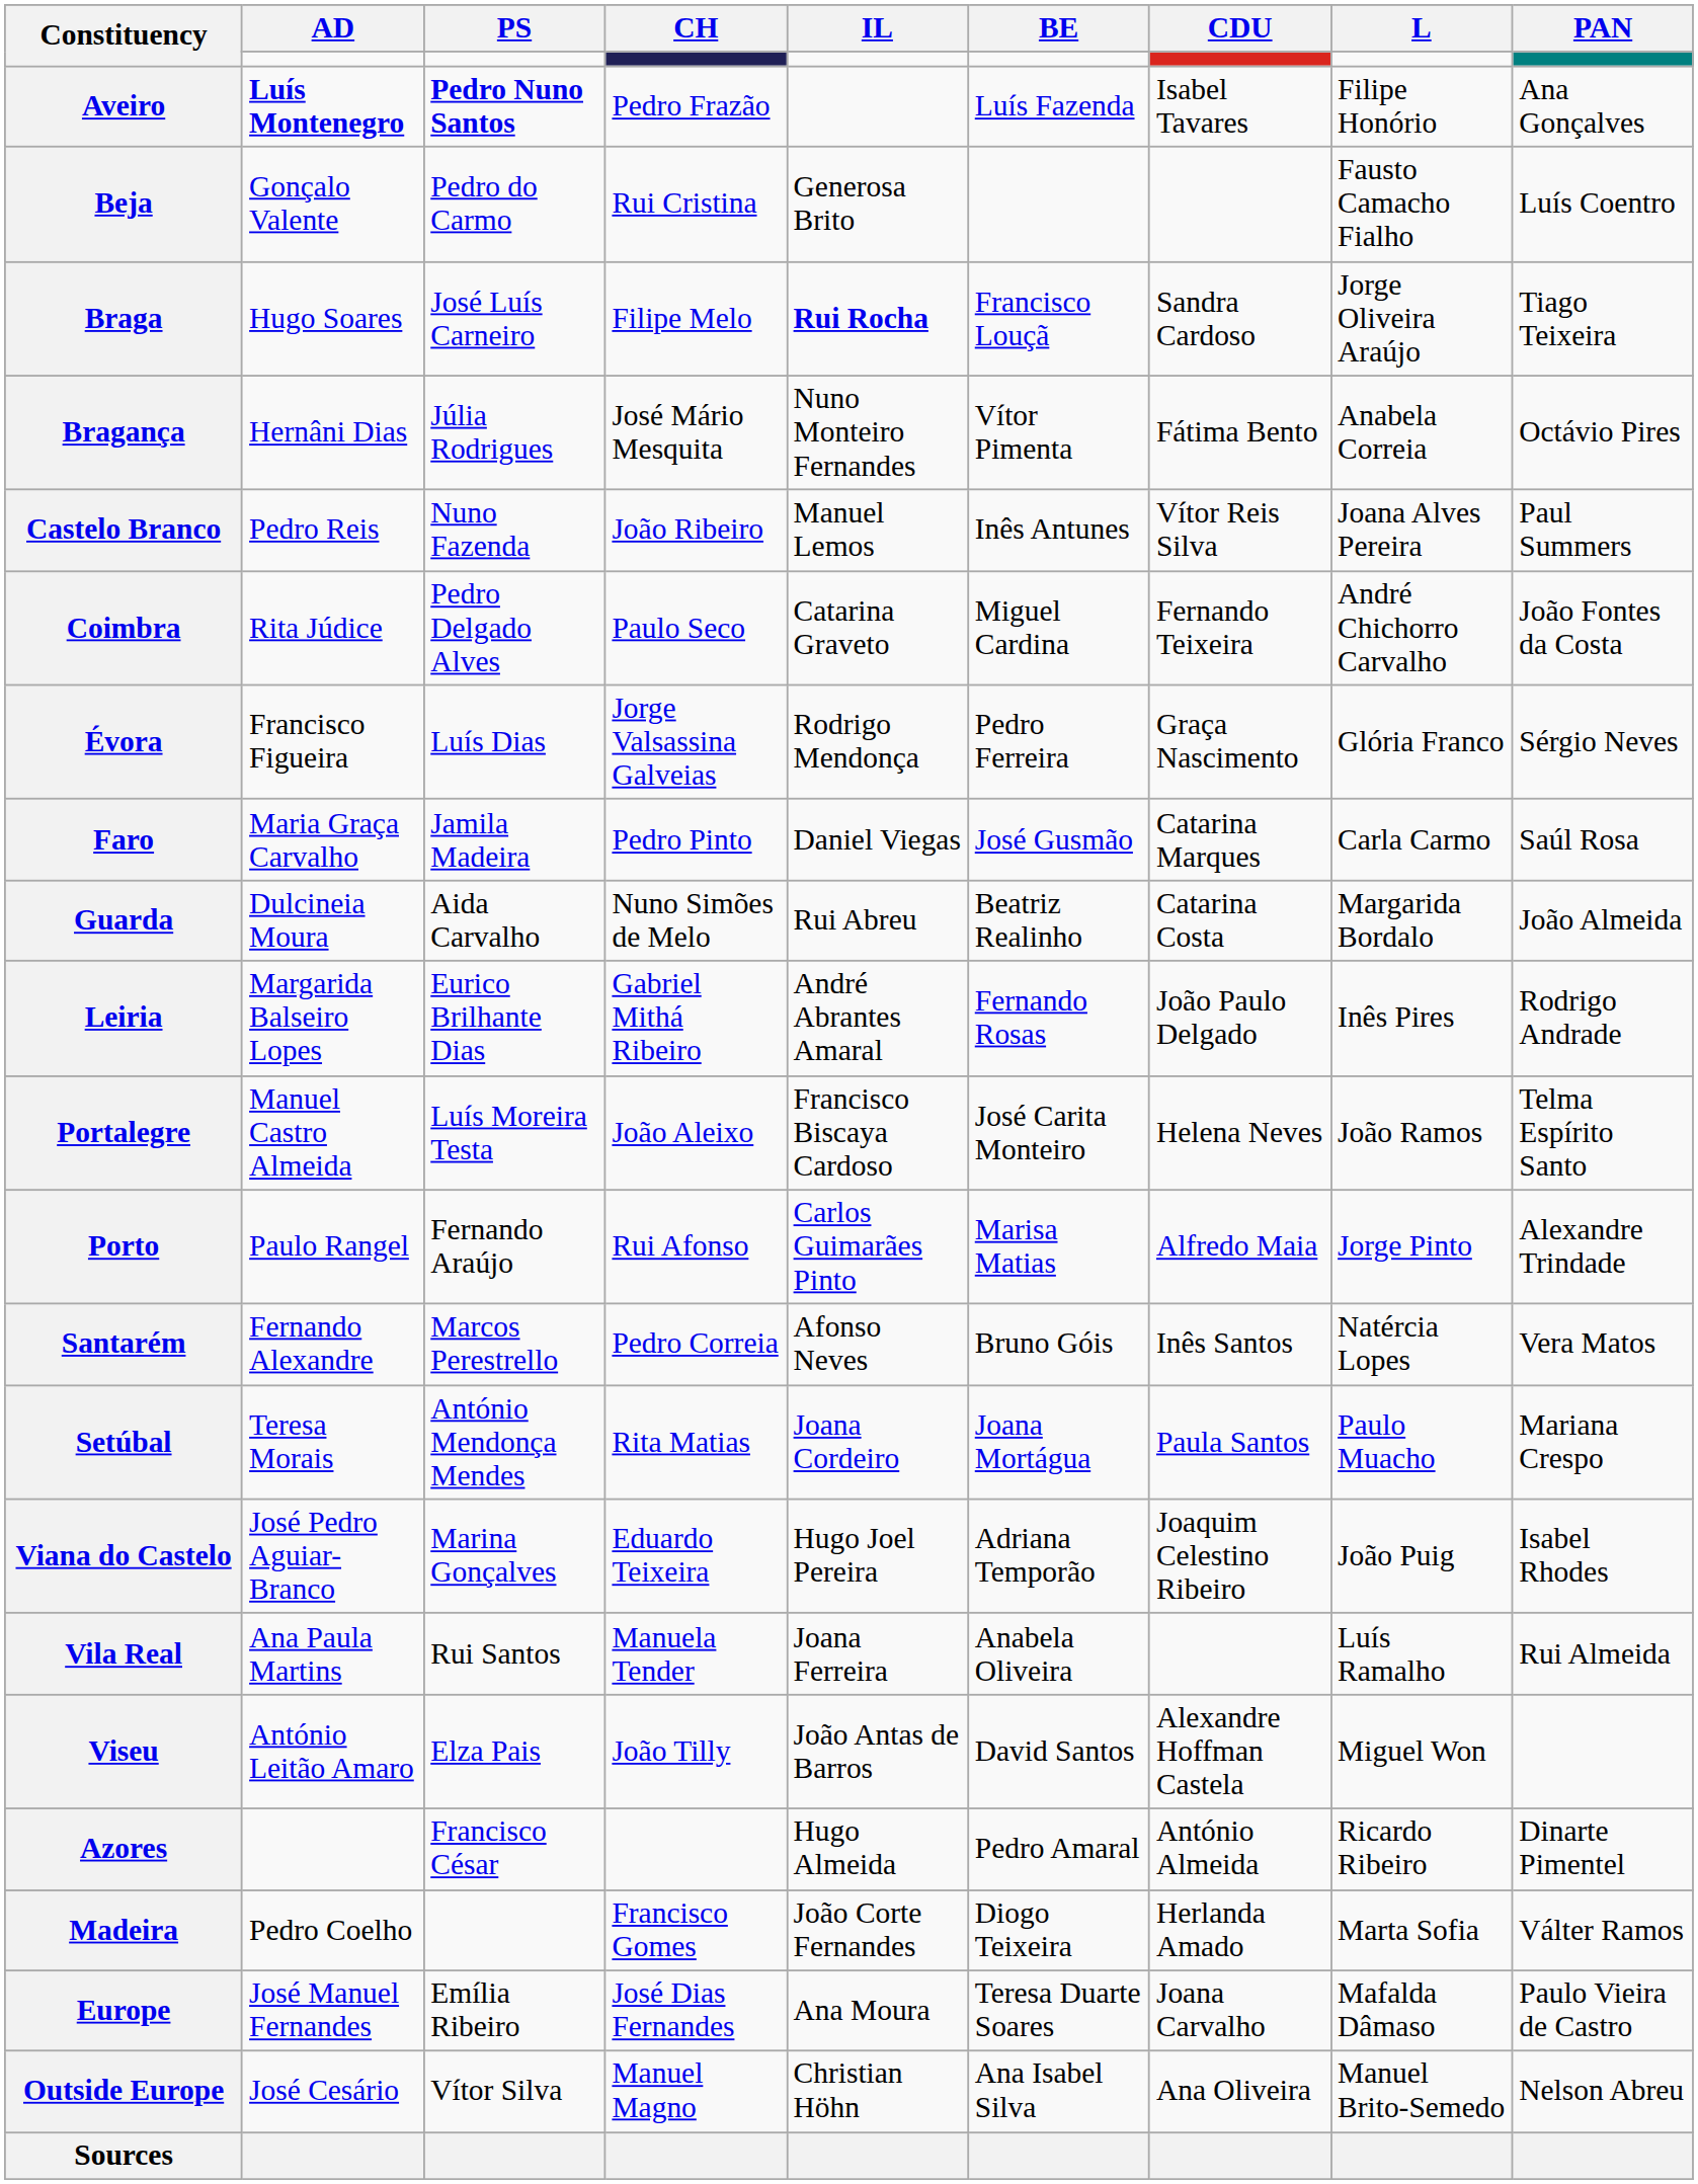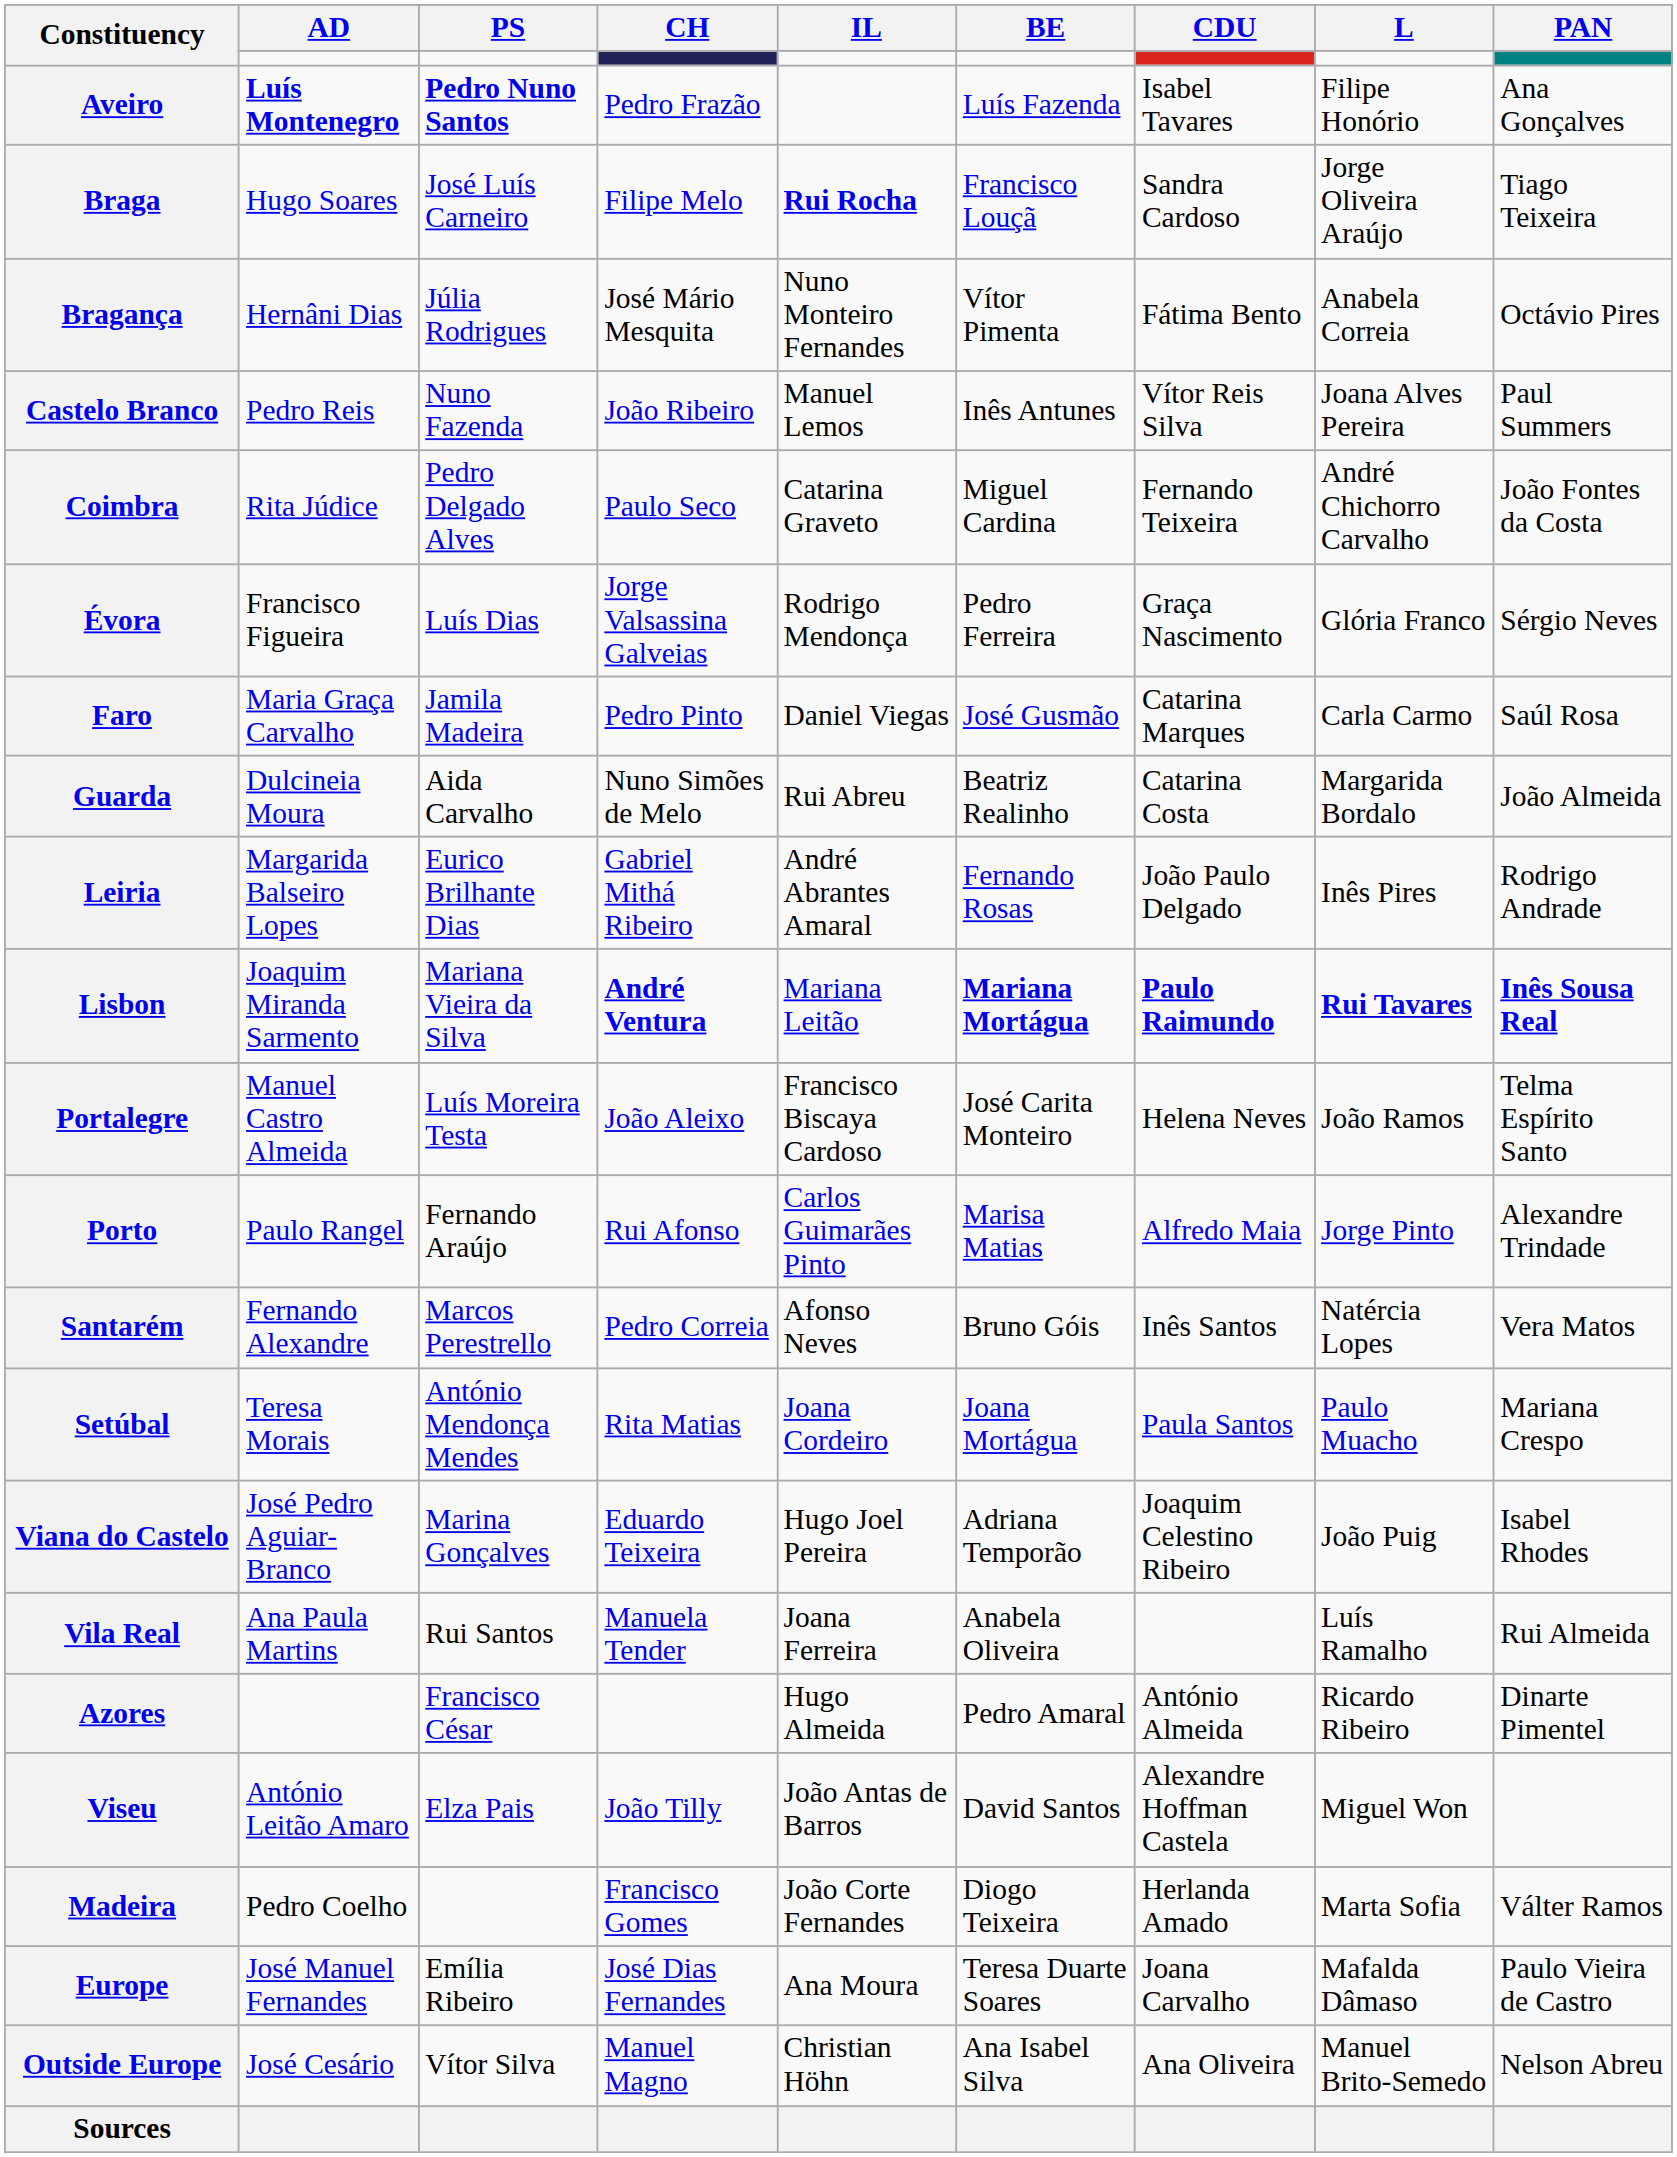- row: Beja | Gonçalo Valente | Pedro do Carmo | Rui Cristina | Generosa Brito | Fausto Camacho Fialho | Luís Coentro
+ row: Lisbon | Joaquim Miranda Sarmento | Mariana Vieira da Silva | André Ventura | Mariana Leitão | Mariana Mortágua | Paulo Raimundo | Rui Tavares | Inês Sousa Real
rows swapped: Viseu <-> Azores
